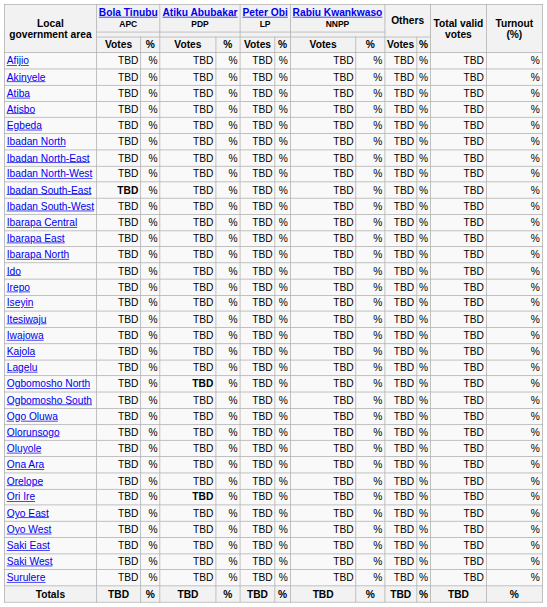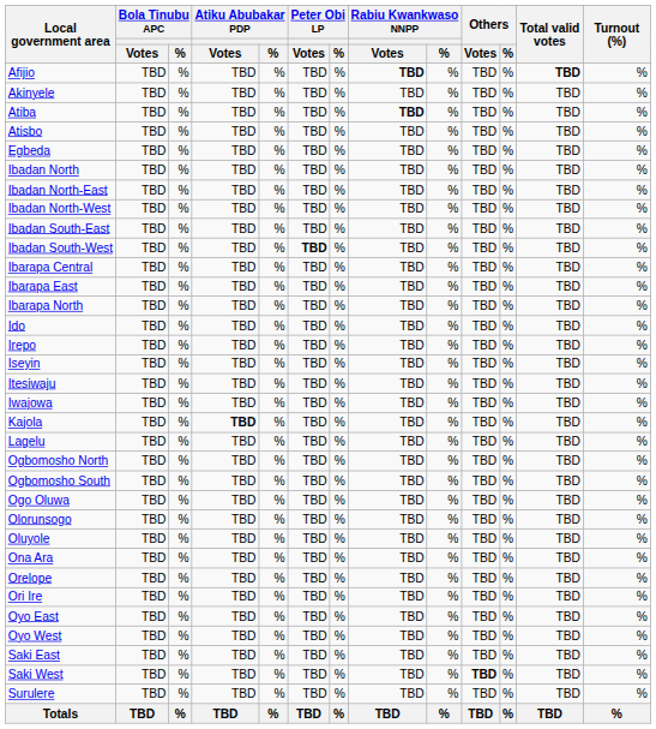Afijio | Rabiu Kwankwaso NNPP / Votes: normal -> bold
Afijio | Total valid votes: normal -> bold
Atiba | Rabiu Kwankwaso NNPP / Votes: normal -> bold
Ibadan South-East | Bola Tinubu APC / Votes: bold -> normal
Ibadan South-West | Peter Obi LP / Votes: normal -> bold
Kajola | Atiku Abubakar PDP / Votes: normal -> bold
Ogbomosho North | Atiku Abubakar PDP / Votes: bold -> normal
Ori Ire | Atiku Abubakar PDP / Votes: bold -> normal
Saki West | Others / Votes: normal -> bold
